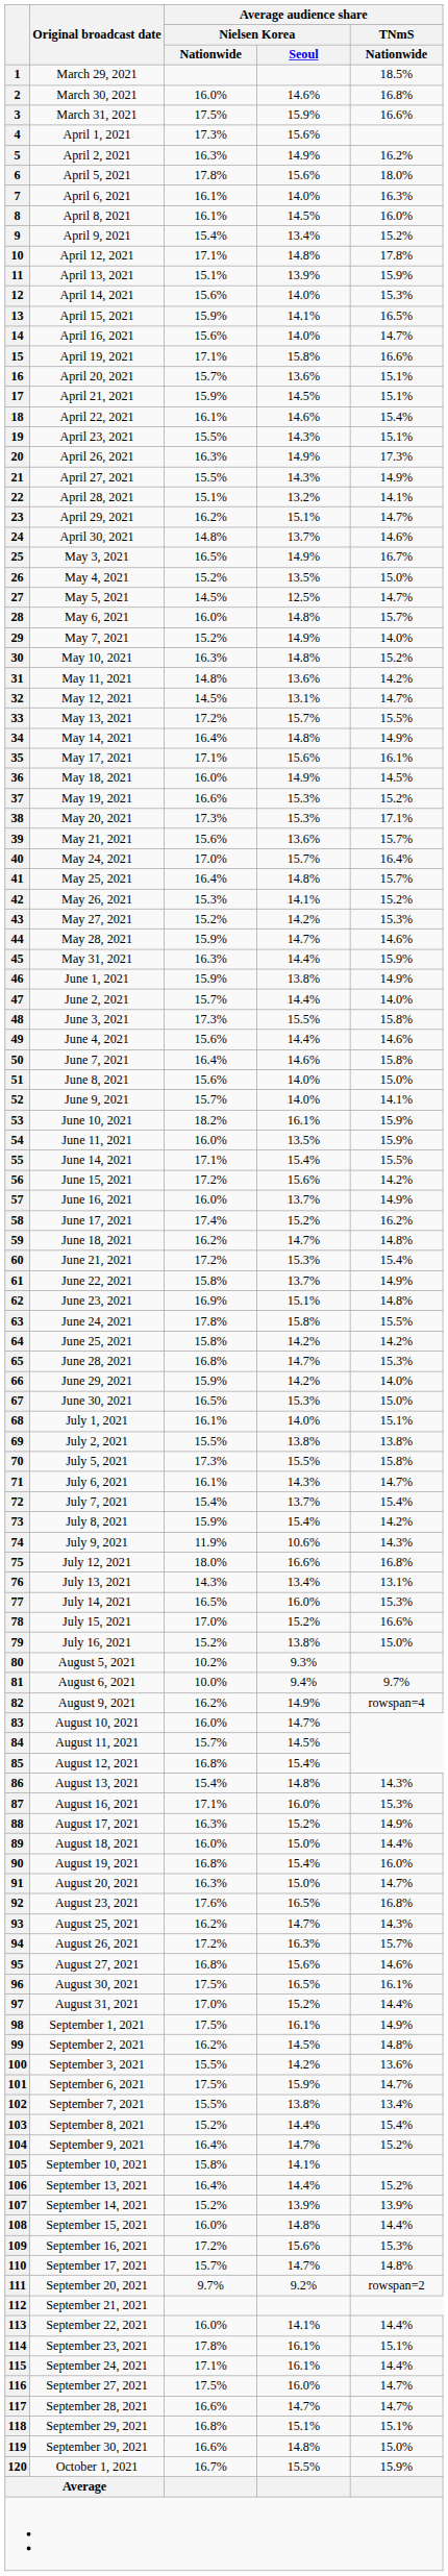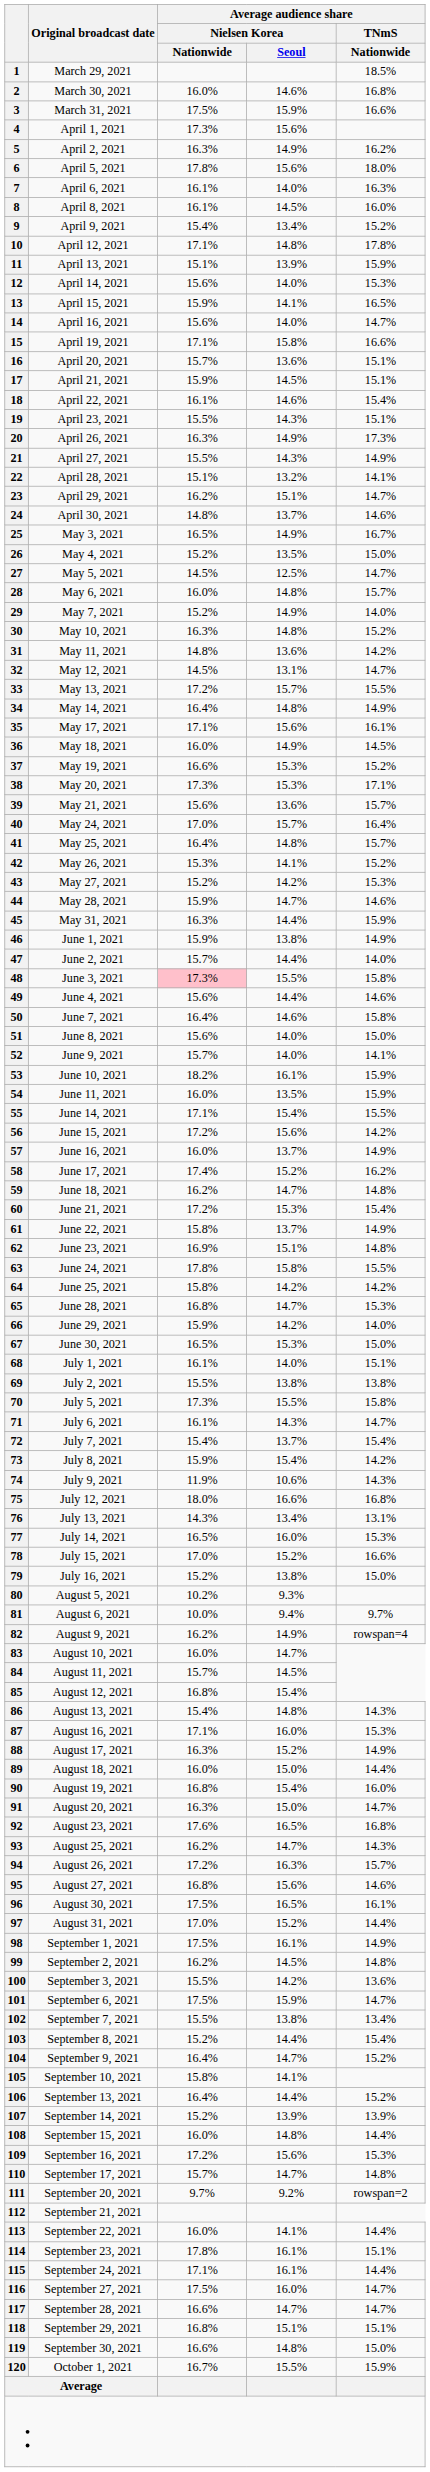48 | Average audience share / Nielsen Korea / Nationwide: no background -> pink background
